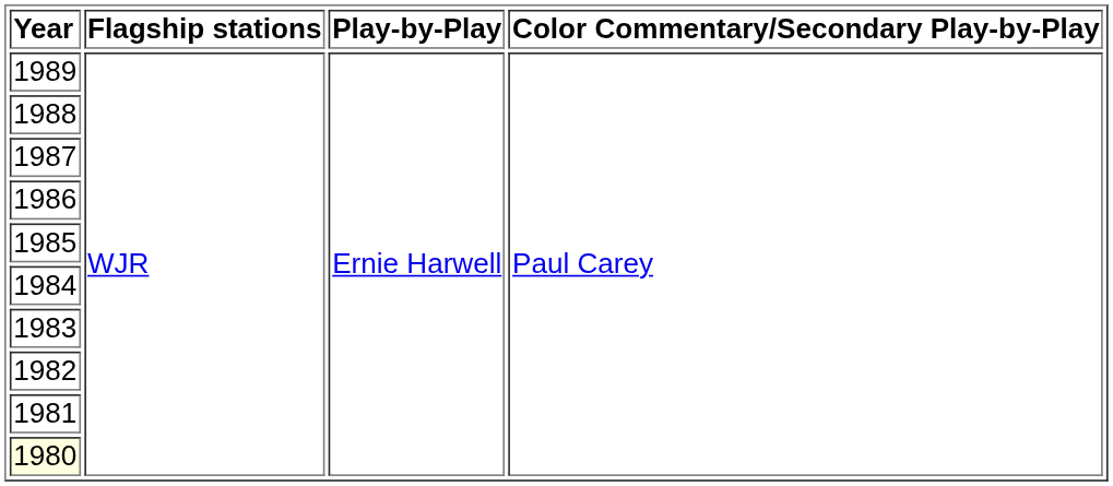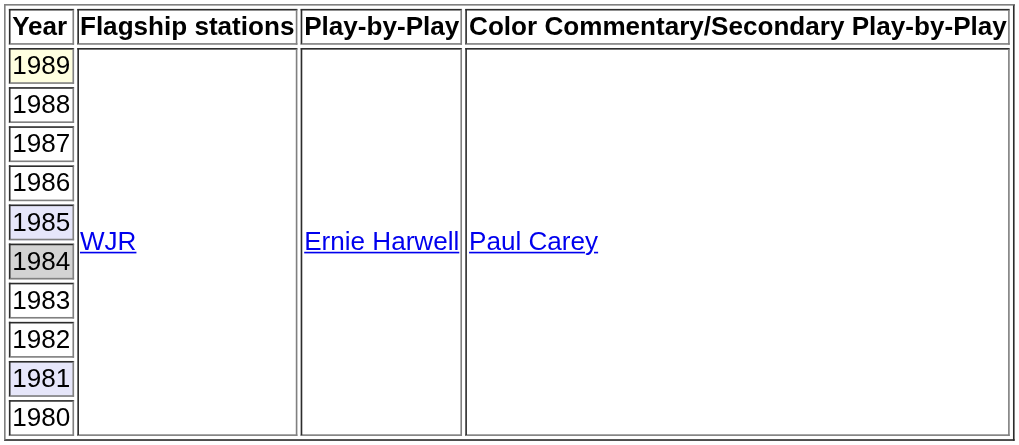1989 | Year: no background -> lightyellow background
1985 | Year: no background -> lavender background
1984 | Year: no background -> lightgrey background
1981 | Year: no background -> lavender background
1980 | Year: lightyellow background -> no background
